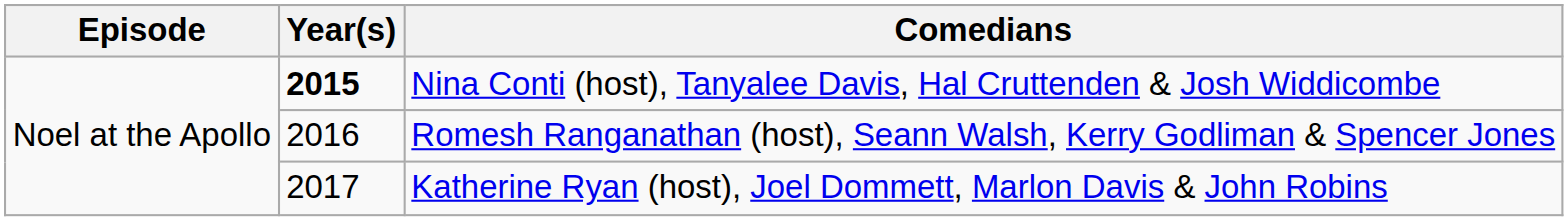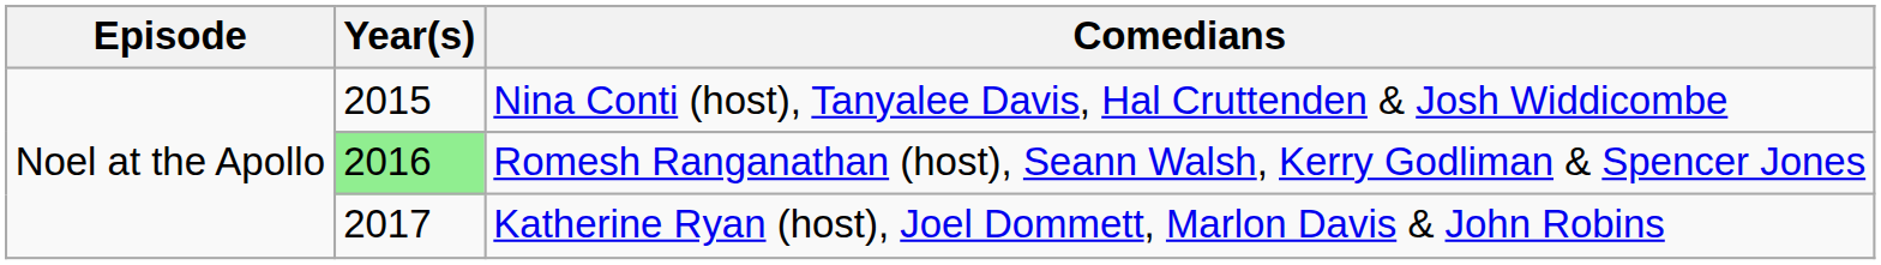row 2 | Year(s): bold -> normal
row 3 | Year(s): no background -> lightgreen background
